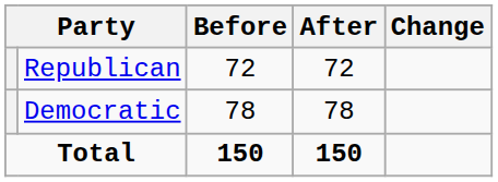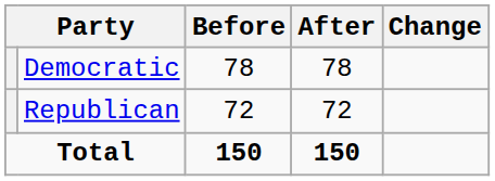rows swapped: Democratic <-> Republican
